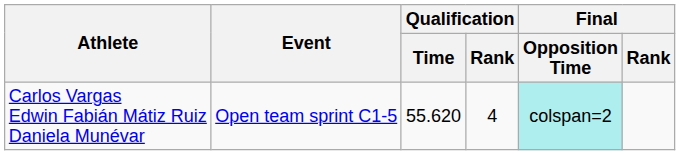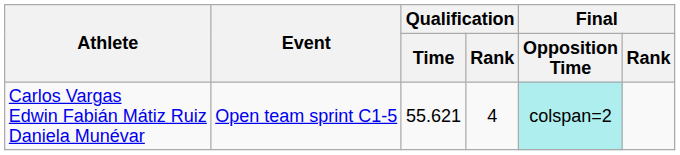Carlos Vargas Edwin Fabián Mátiz Ruiz Daniela Munévar | Qualification / Time: 55.620 -> 55.621
